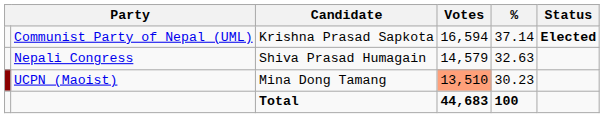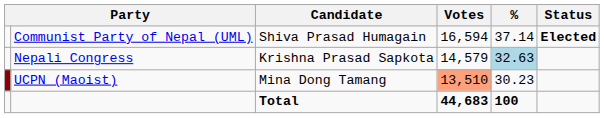Communist Party of Nepal (UML) | Candidate: Krishna Prasad Sapkota -> Shiva Prasad Humagain
Nepali Congress | Candidate: Shiva Prasad Humagain -> Krishna Prasad Sapkota
Nepali Congress | %: no background -> lightblue background
